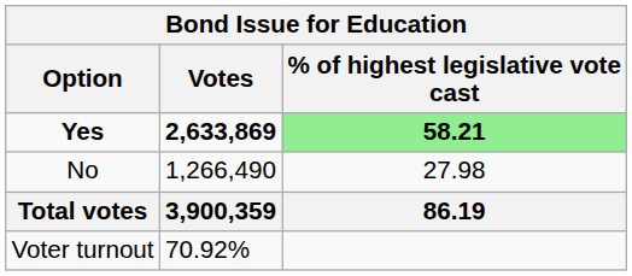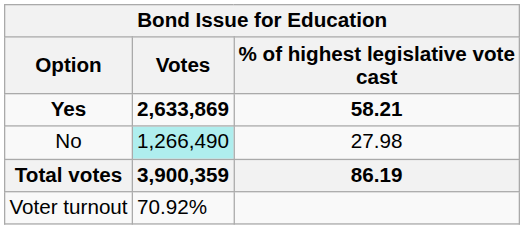Yes | % of highest legislative vote cast: lightgreen background -> no background
No | Votes: no background -> paleturquoise background
